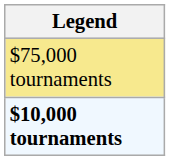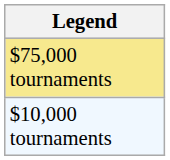row 3 | column 1: bold -> normal
